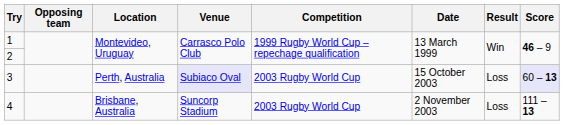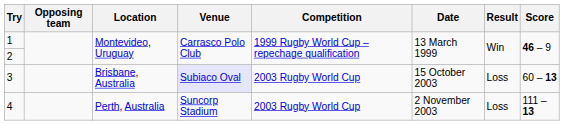3 | Location: Perth, Australia -> Brisbane, Australia
3 | Score: lavender background -> no background
4 | Location: Brisbane, Australia -> Perth, Australia
